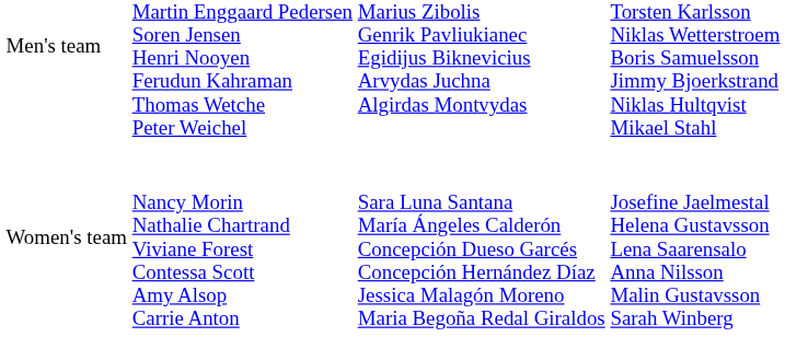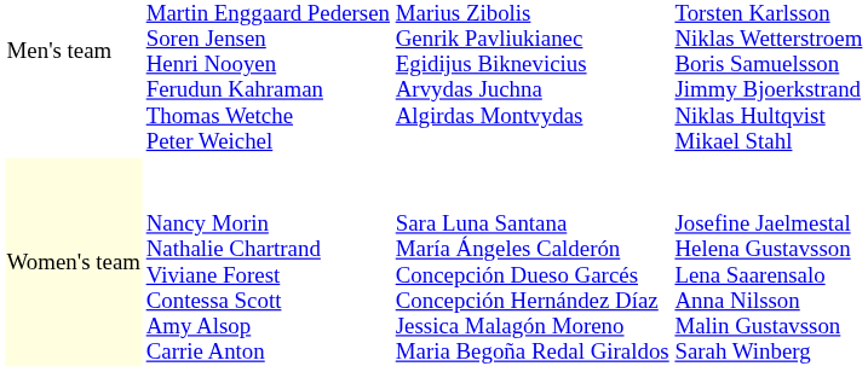Women's team | column 1: no background -> lightyellow background
